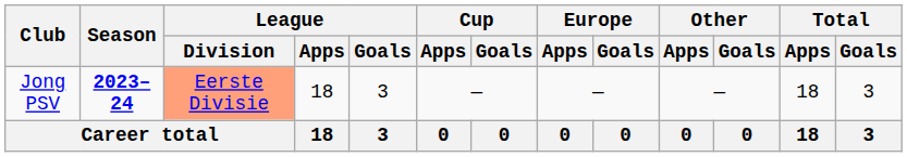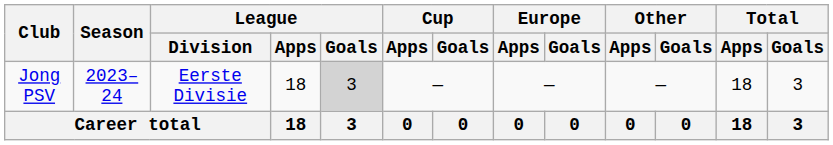Jong PSV | Season: bold -> normal
Jong PSV | League / Division: lightsalmon background -> no background
Jong PSV | League / Goals: no background -> lightgrey background
